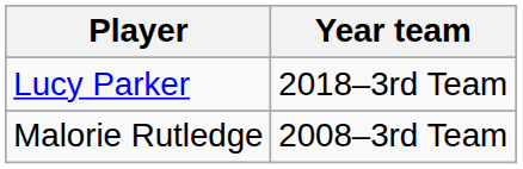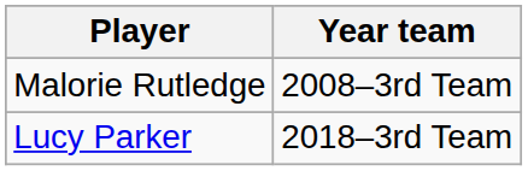rows swapped: Malorie Rutledge <-> Lucy Parker
